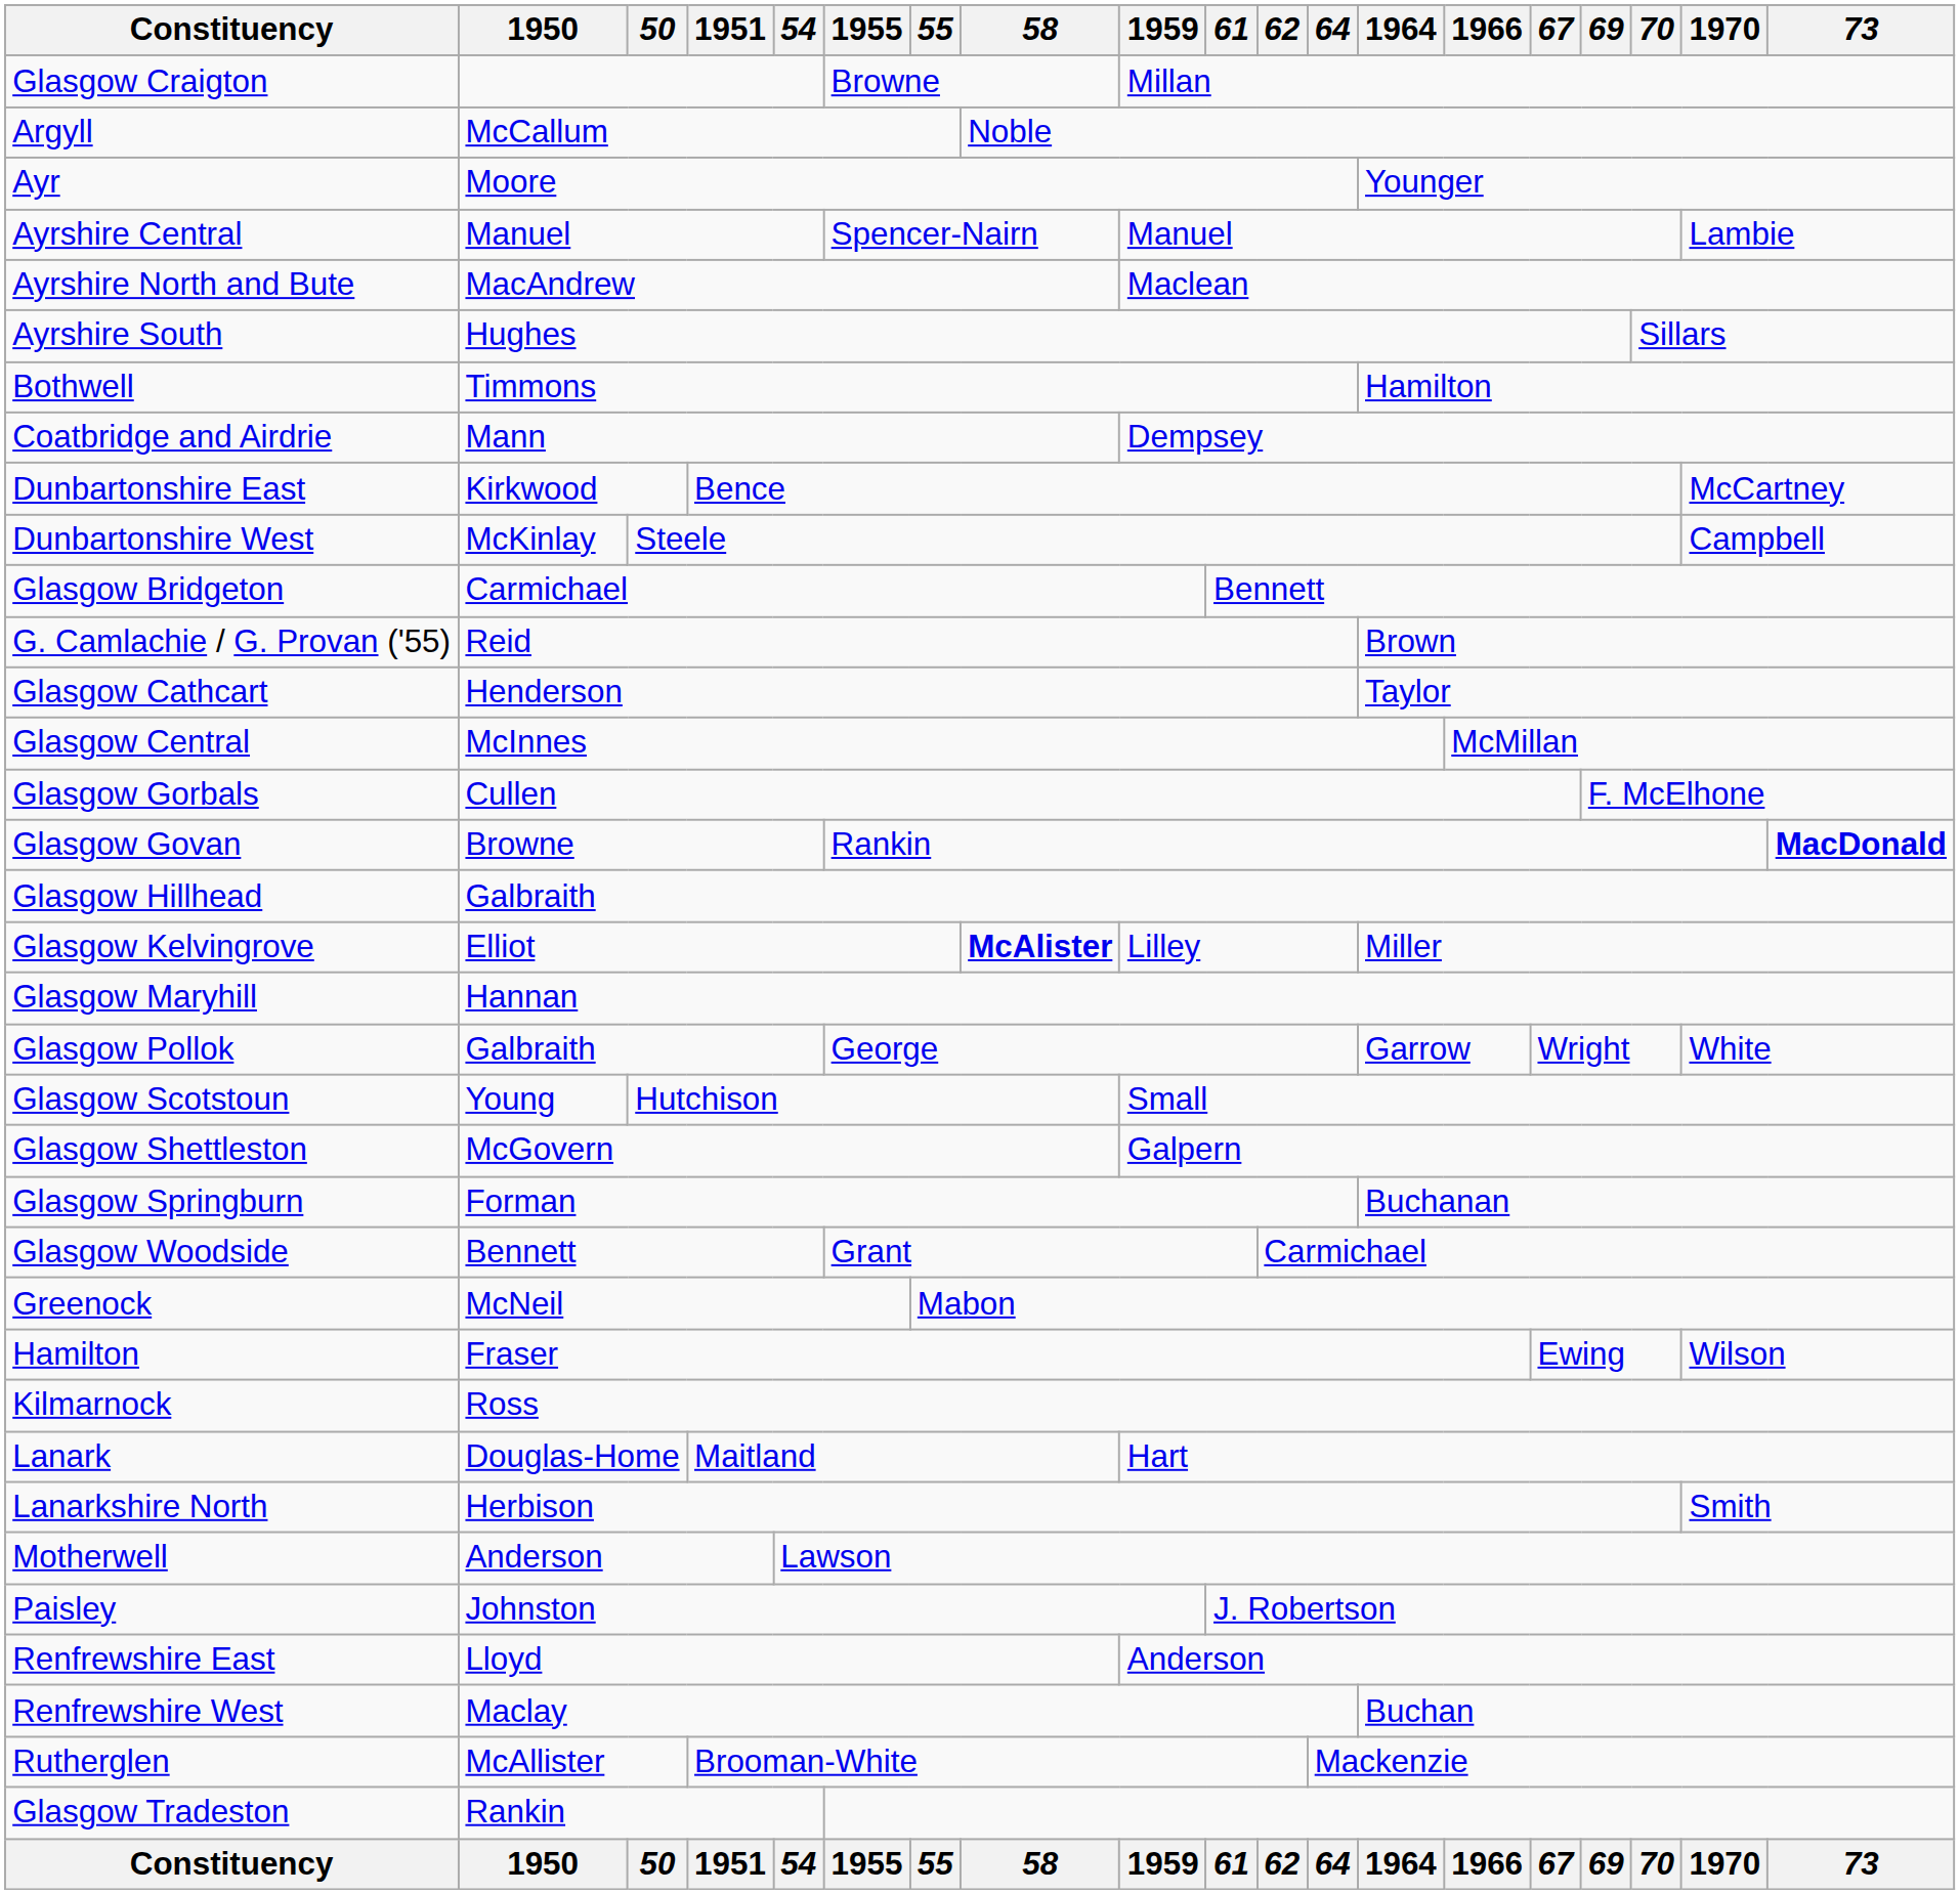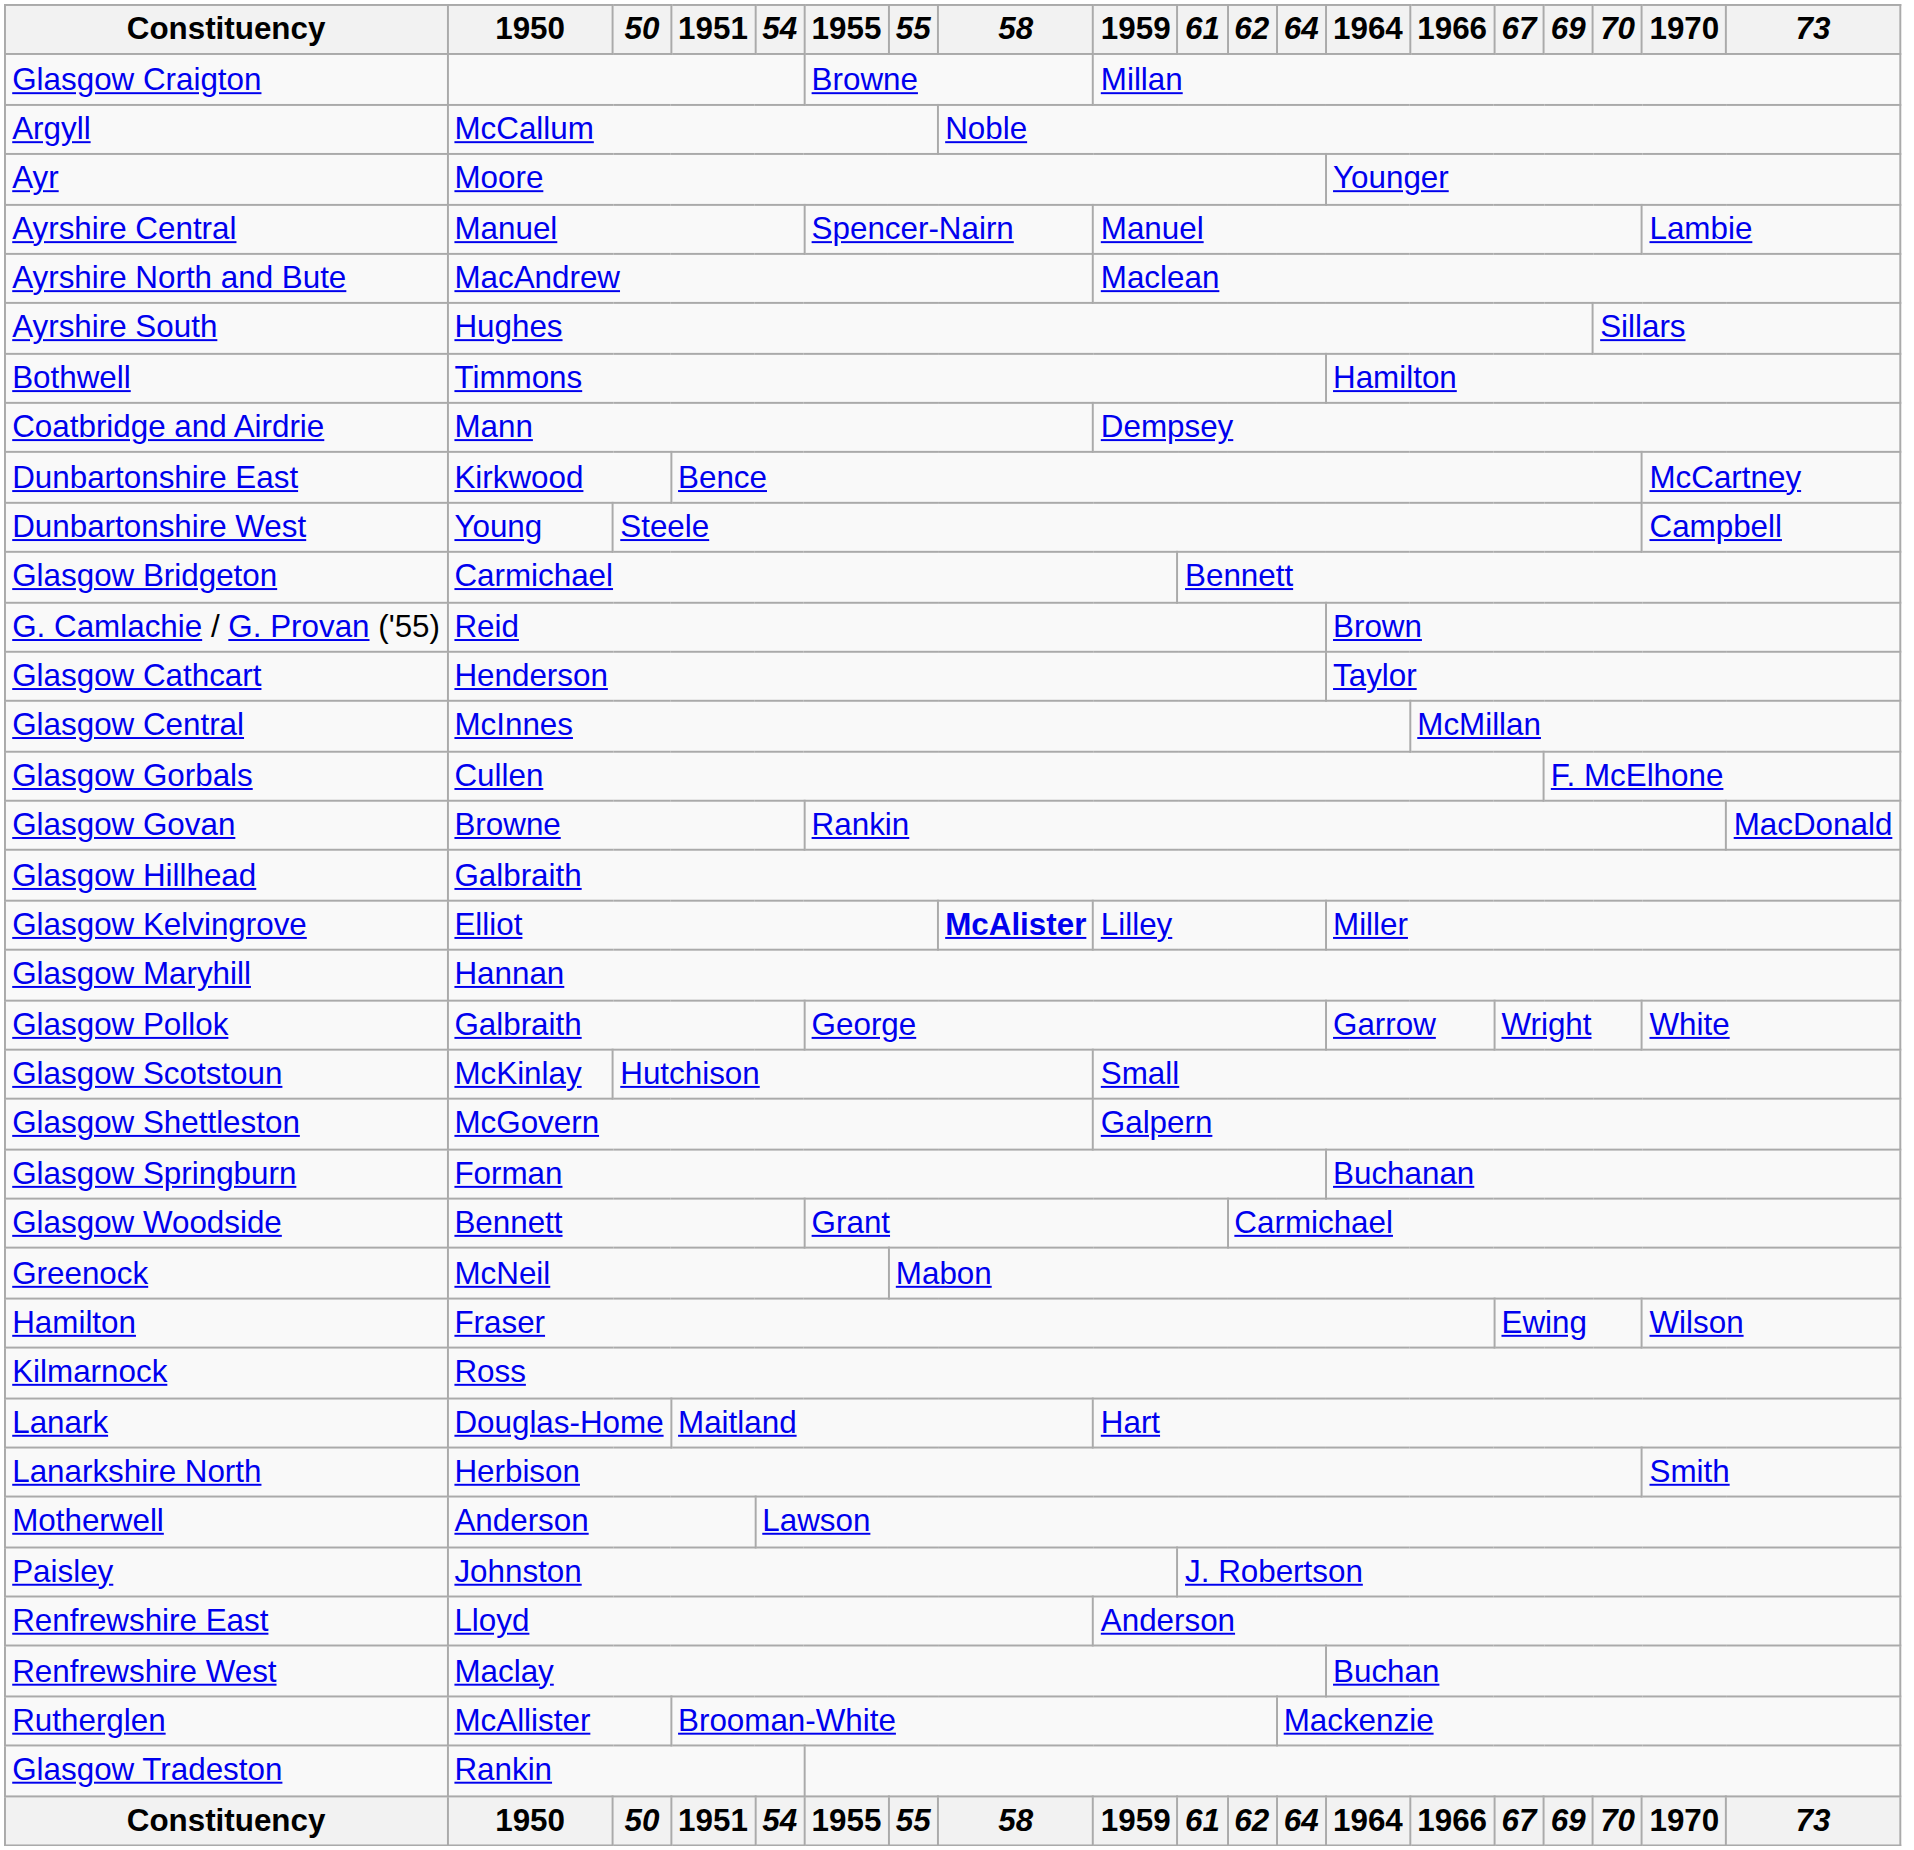Dunbartonshire West | 1950: McKinlay -> Young
Glasgow Govan | 73: bold -> normal
Glasgow Scotstoun | 1950: Young -> McKinlay
